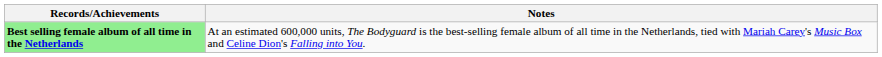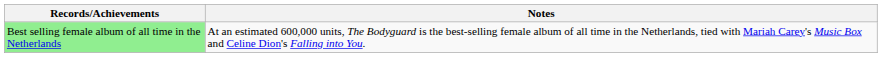row 2 | Records/Achievements: bold -> normal
